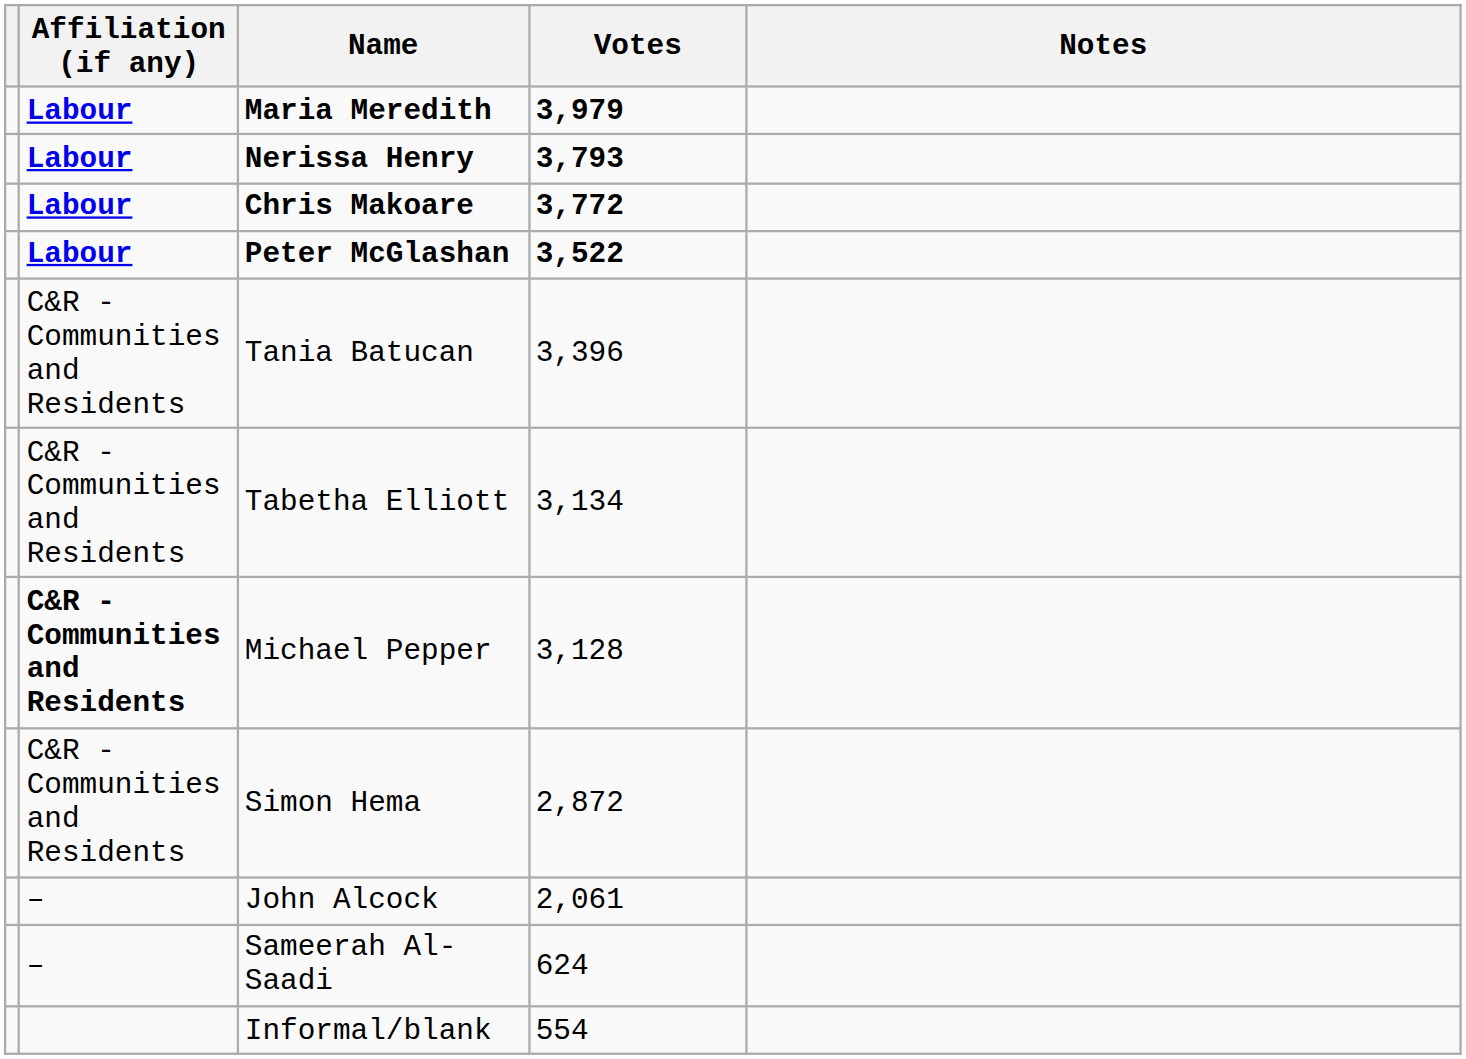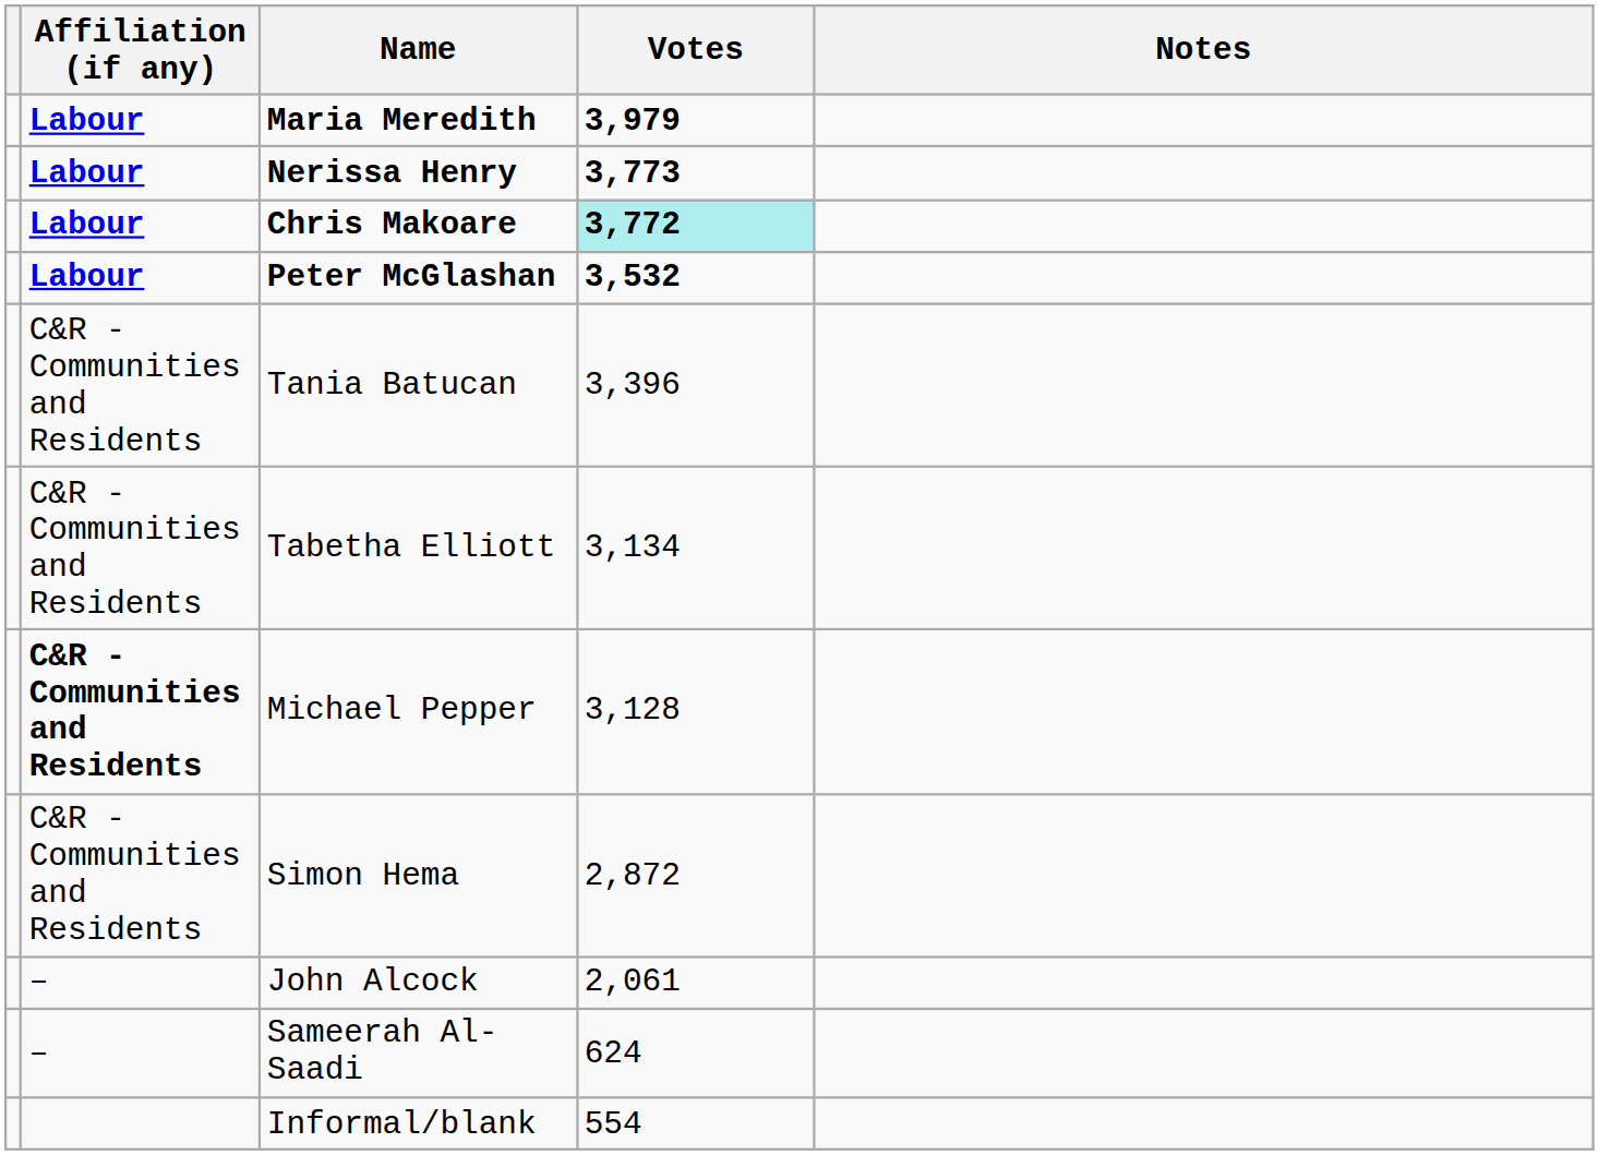Nerissa Henry | Votes: 3,793 -> 3,773
Chris Makoare | Votes: no background -> paleturquoise background
Peter McGlashan | Votes: 3,522 -> 3,532
